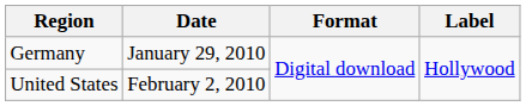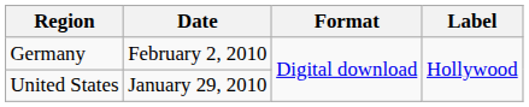Germany | Date: January 29, 2010 -> February 2, 2010
United States | Date: February 2, 2010 -> January 29, 2010
